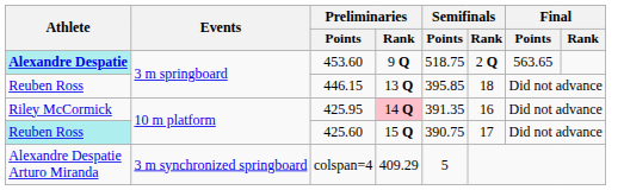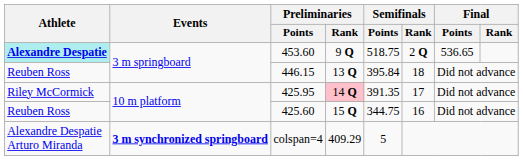453.60 | Final / Points: 563.65 -> 536.65
446.15 | Semifinals / Points: 395.85 -> 395.84
425.95 | Semifinals / Rank: 16 -> 17
425.60 | Athlete: paleturquoise background -> no background
425.60 | Semifinals / Points: 390.75 -> 344.75
425.60 | Semifinals / Rank: 17 -> 16
colspan=4 | Events: normal -> bold
